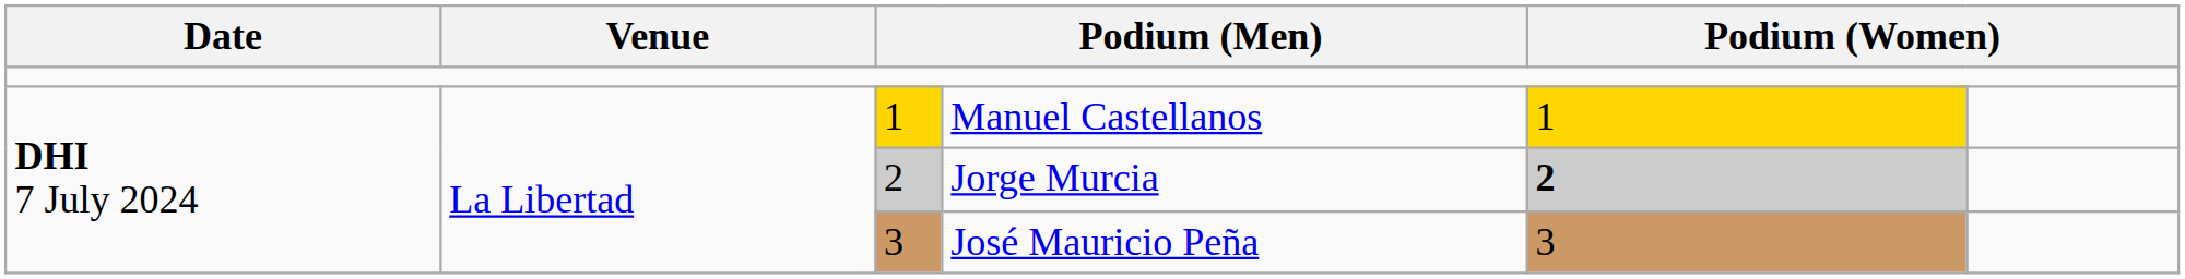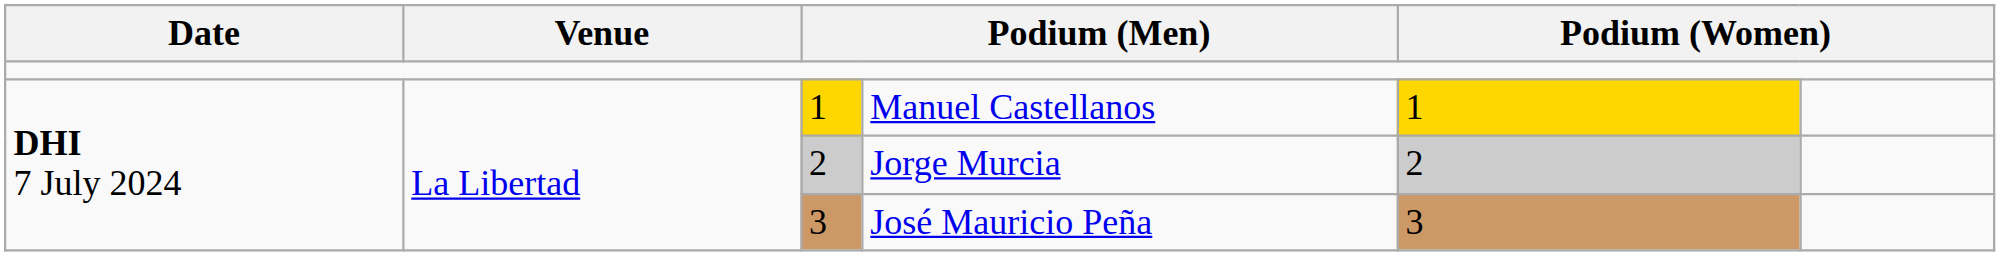Jorge Murcia | column 5: bold -> normal
